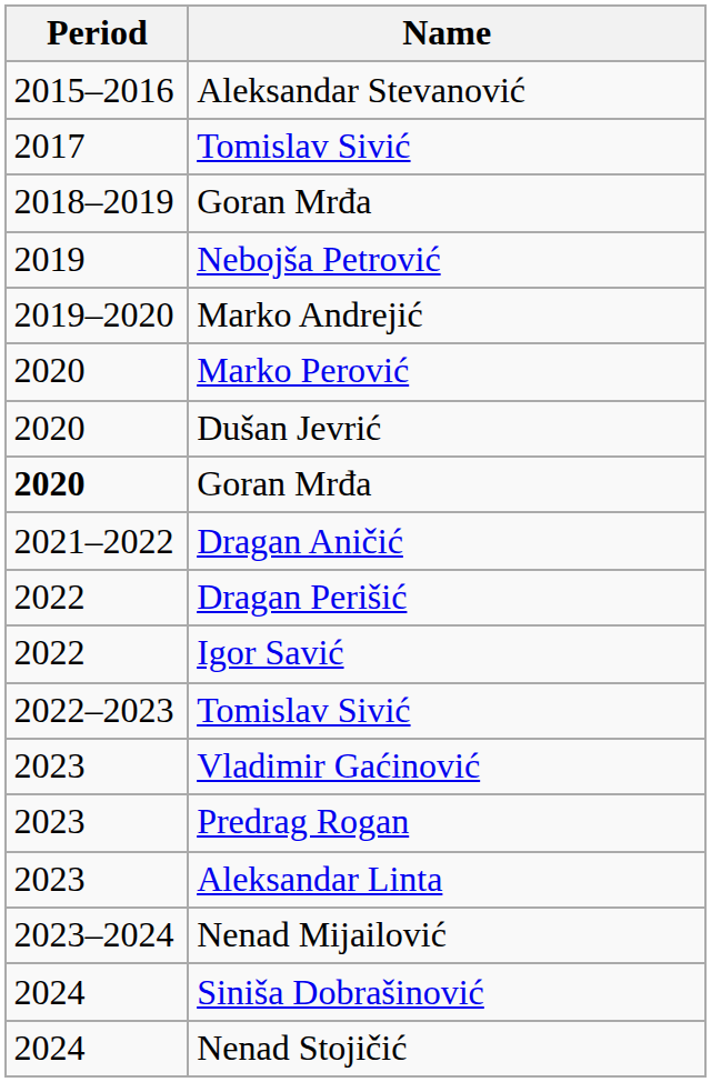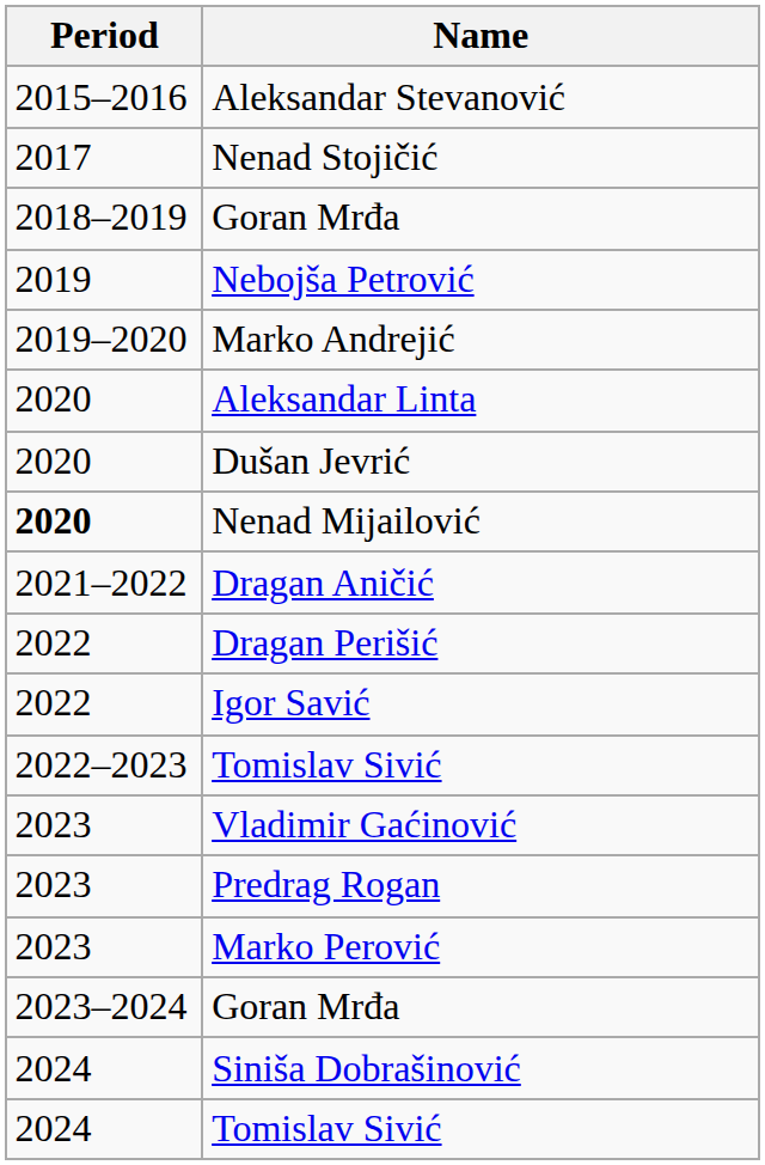row 3 | Name: Tomislav Sivić -> Nenad Stojičić
row 7 | Name: Marko Perović -> Aleksandar Linta
row 9 | Name: Goran Mrđa -> Nenad Mijailović
row 16 | Name: Aleksandar Linta -> Marko Perović
row 17 | Name: Nenad Mijailović -> Goran Mrđa
row 19 | Name: Nenad Stojičić -> Tomislav Sivić
